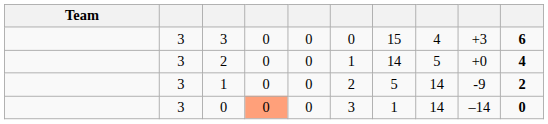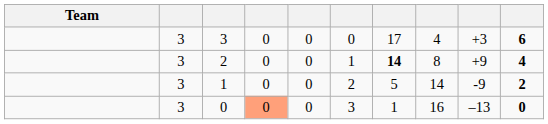row 2 | column 7: 15 -> 17
row 3 | column 7: normal -> bold
row 3 | column 8: 5 -> 8
row 3 | column 9: +0 -> +9
row 5 | column 8: 14 -> 16
row 5 | column 9: –14 -> –13
